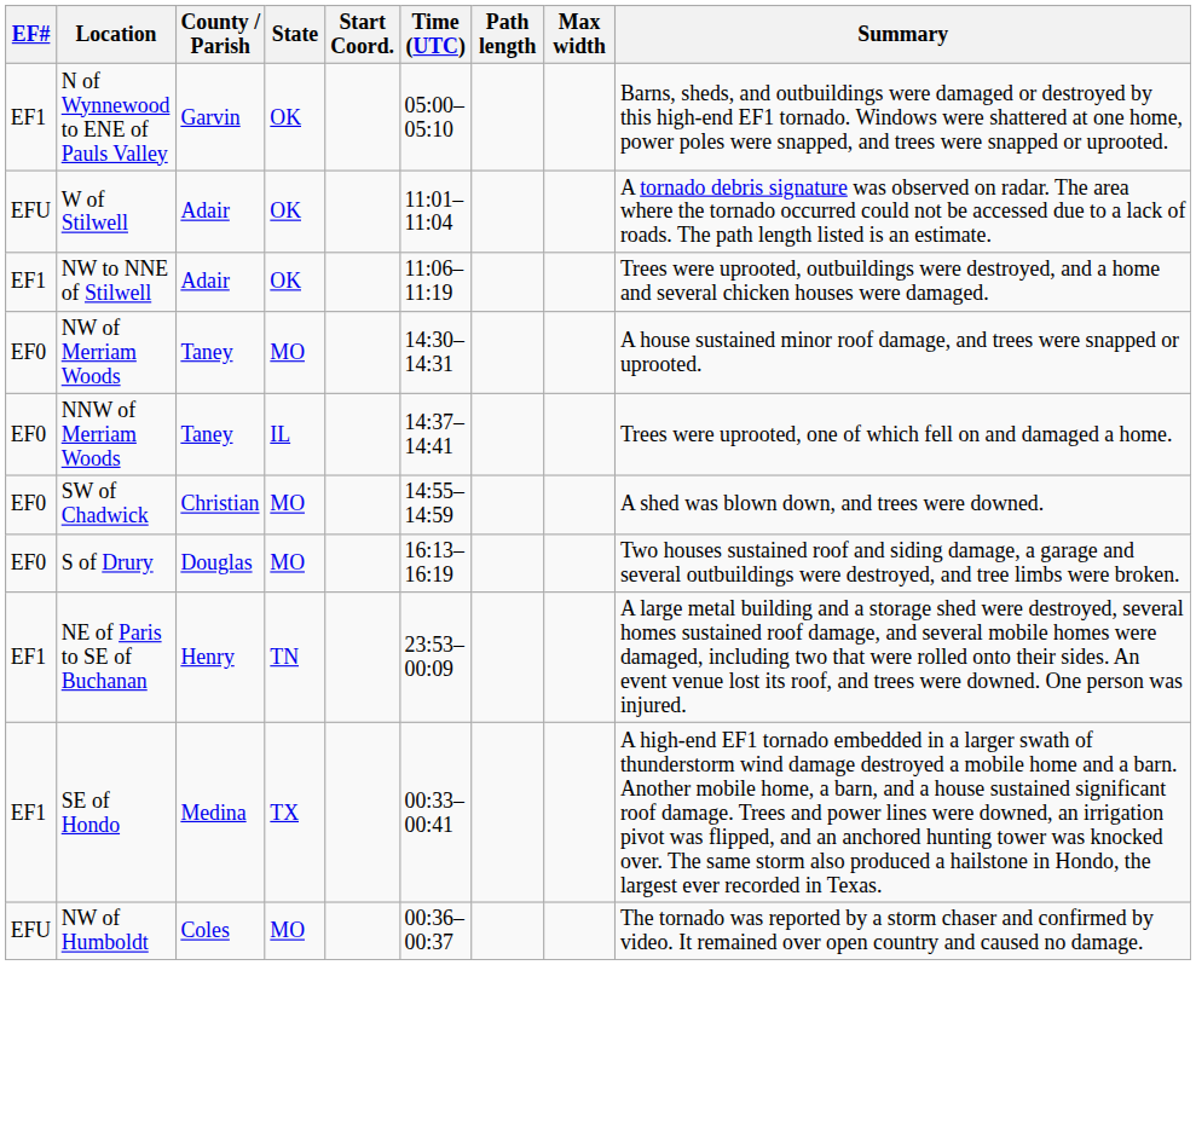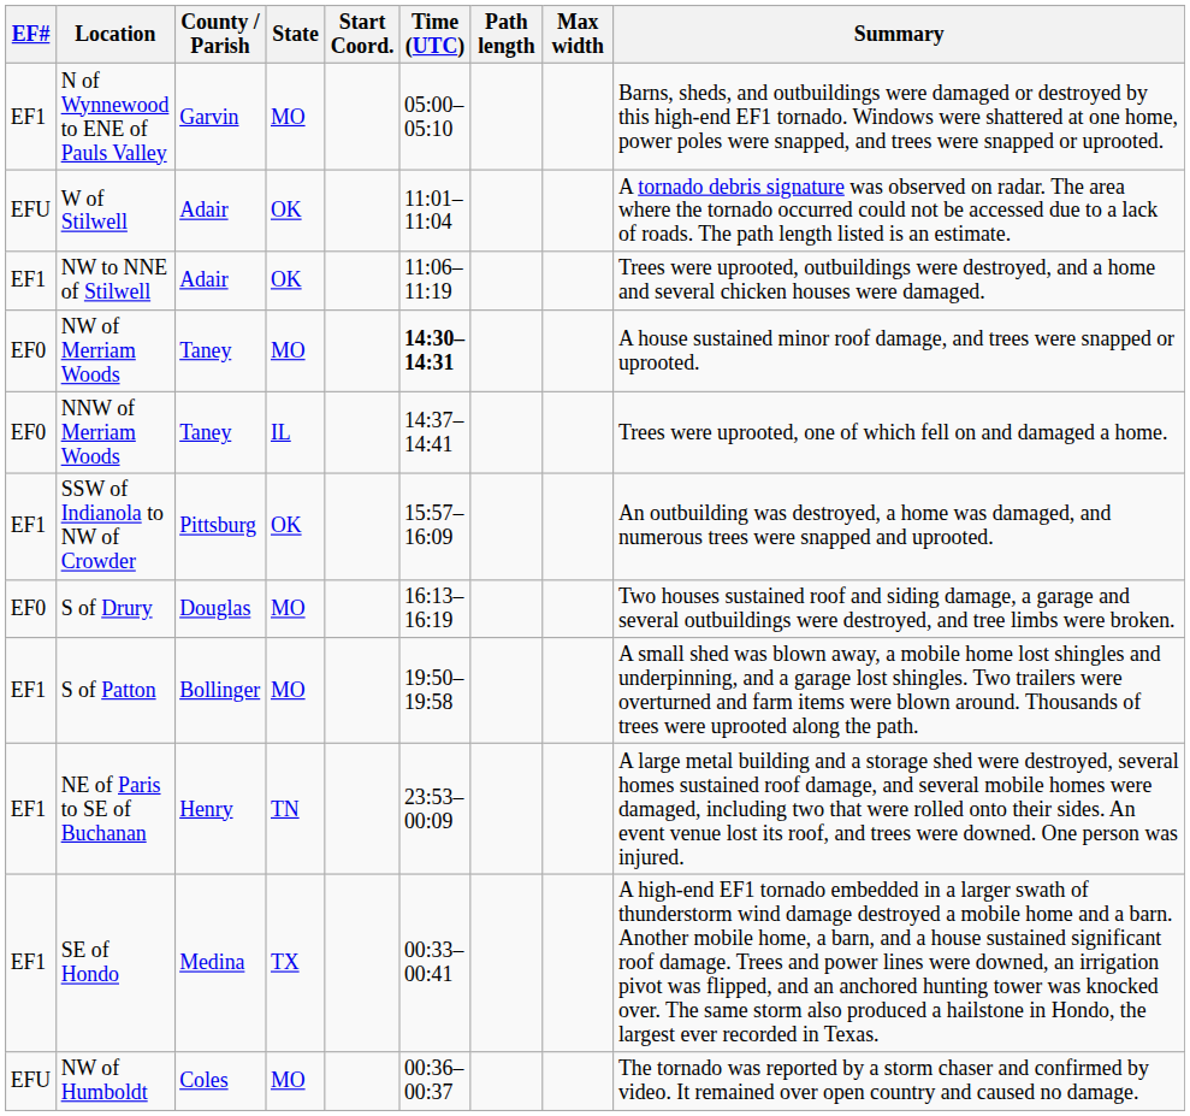N of Wynnewood to ENE of Pauls Valley | State: OK -> MO
NW of Merriam Woods | Time (UTC): normal -> bold
- row: EF0 | SW of Chadwick | Christian | MO | 14:55–14:59 | A shed was blown down, and trees were downed.
+ row: EF1 | SSW of Indianola to NW of Crowder | Pittsburg | OK | 15:57–16:09 | An outbuilding was destroyed, a home was damaged, and numerous trees were snapped and uprooted.
+ row: EF1 | S of Patton | Bollinger | MO | 19:50–19:58 | A small shed was blown away, a mobile home lost shingles and underpinning, and a garage lost shingles. Two trailers were overturned and farm items were blown around. Thousands of trees were uprooted along the path.
